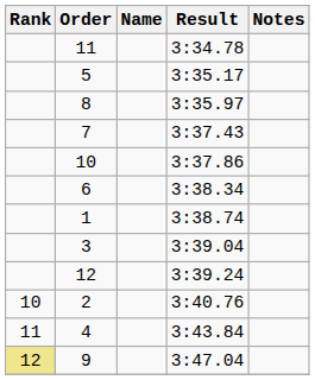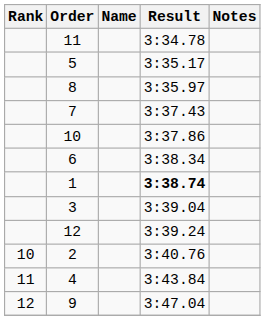1 | Result: normal -> bold
9 | Rank: khaki background -> no background
